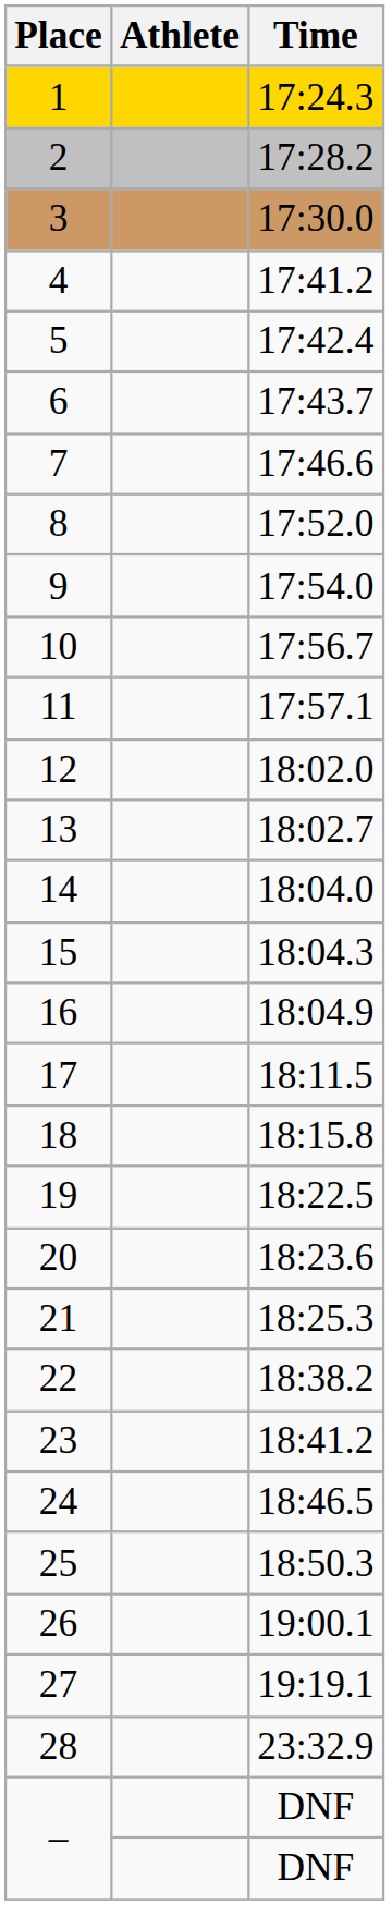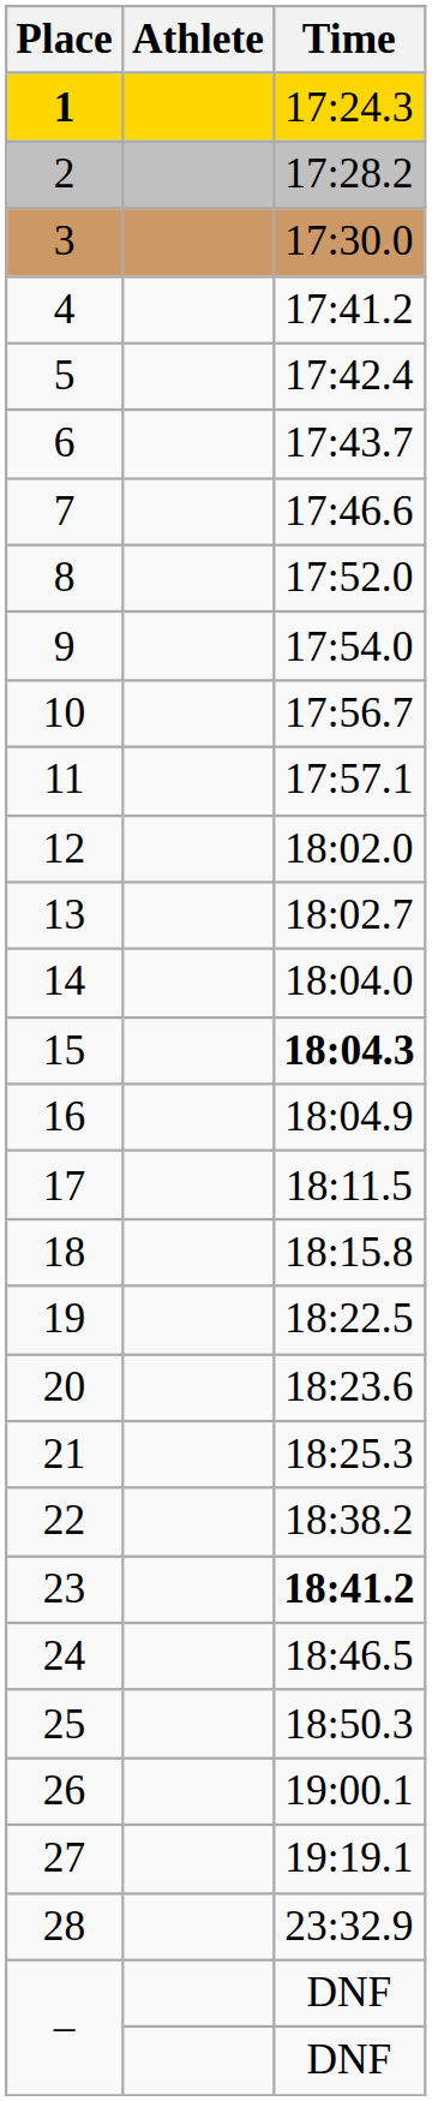1 | Place: normal -> bold
15 | Time: normal -> bold
23 | Time: normal -> bold
